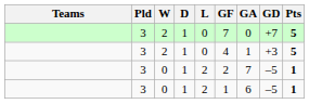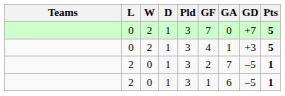columns swapped: Pld <-> L
